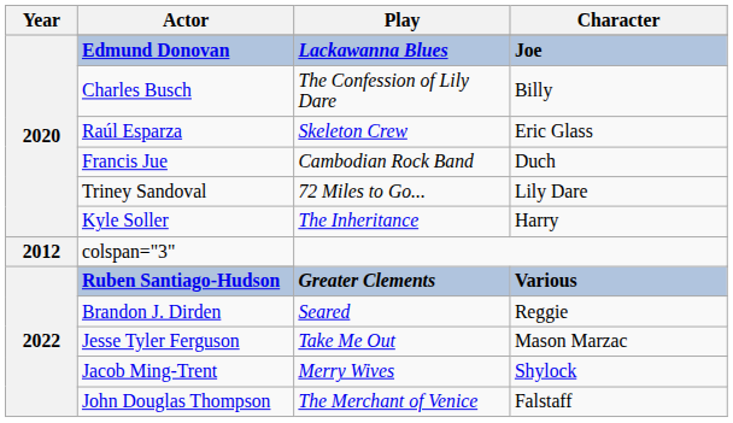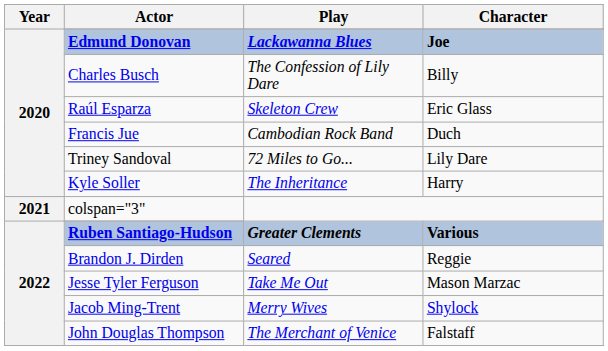colspan="3" | Year / 2020: 2012 -> 2021
